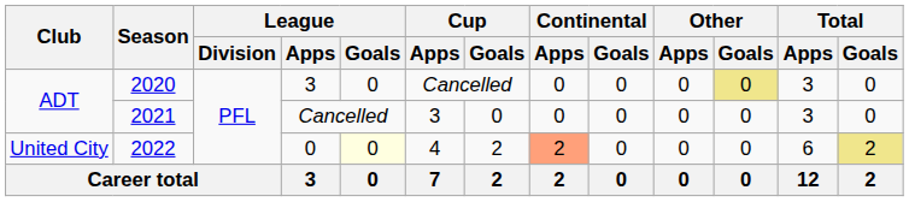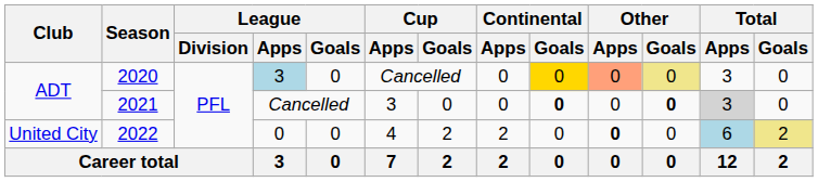2020 | League / Apps: no background -> lightblue background
2020 | Continental / Goals: no background -> gold background
2020 | Other / Apps: no background -> lightsalmon background
2021 | Continental / Goals: normal -> bold
2021 | Other / Goals: normal -> bold
2021 | Total / Apps: no background -> lightgrey background
2022 | League / Goals: lightyellow background -> no background
2022 | Continental / Apps: lightsalmon background -> no background
2022 | Other / Apps: normal -> bold
2022 | Total / Apps: no background -> lightblue background
